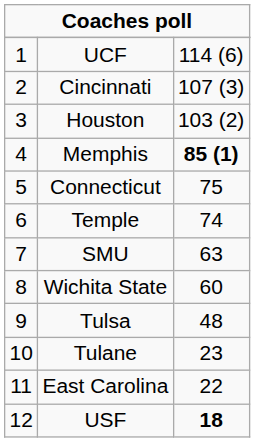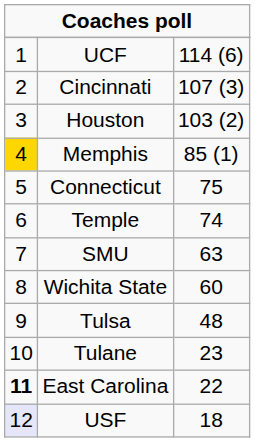Memphis | column 1: no background -> gold background
Memphis | column 3: bold -> normal
East Carolina | column 1: normal -> bold
USF | column 1: no background -> lavender background
USF | column 3: bold -> normal
